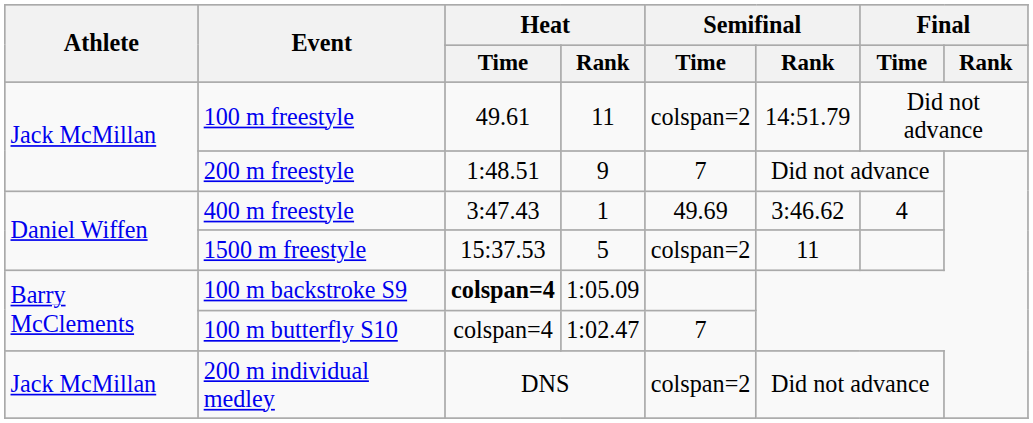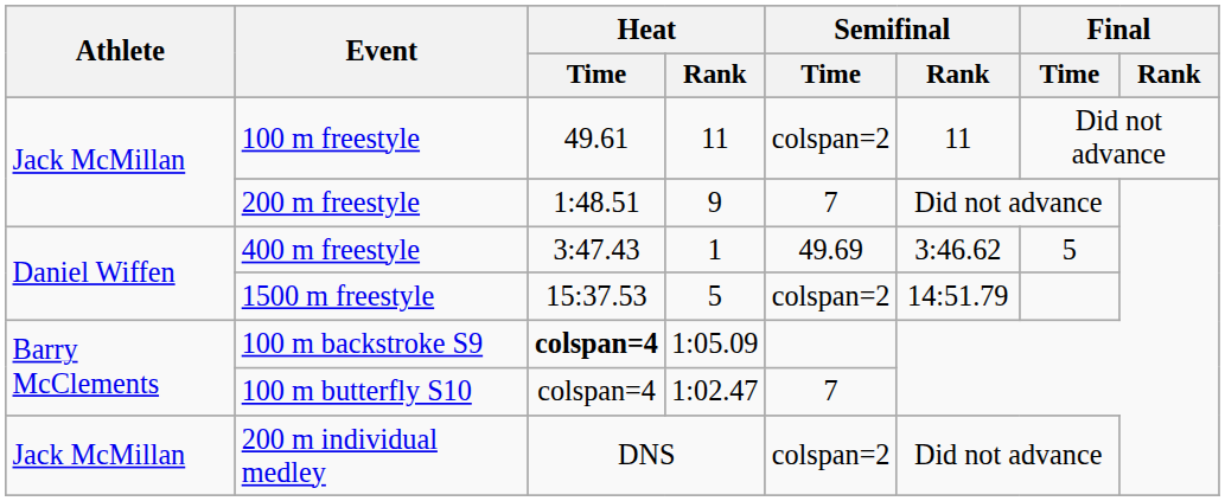100 m freestyle | Semifinal / Rank: 14:51.79 -> 11
400 m freestyle | Final / Time: 4 -> 5
1500 m freestyle | Semifinal / Rank: 11 -> 14:51.79
